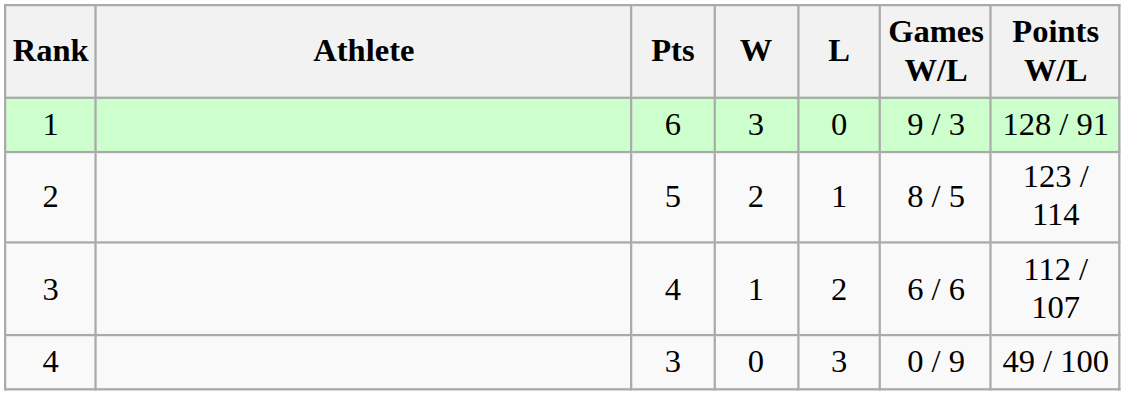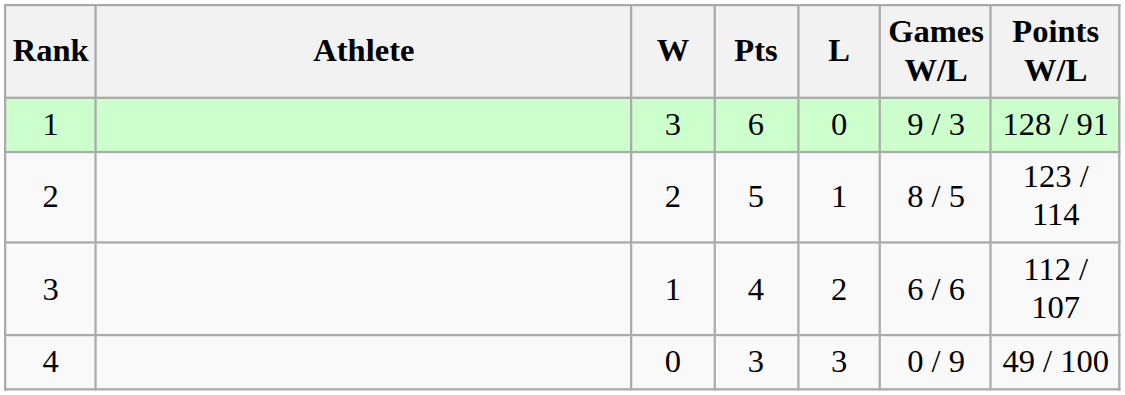columns swapped: Pts <-> W
